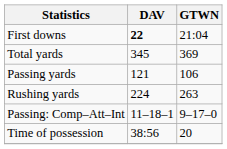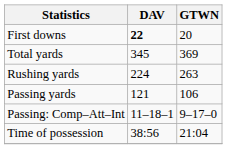First downs | GTWN: 21:04 -> 20
rows swapped: Rushing yards <-> Passing yards
Time of possession | GTWN: 20 -> 21:04
